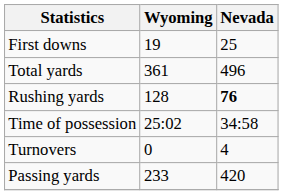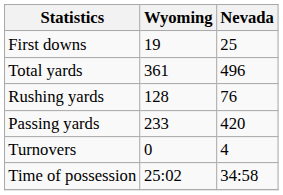Rushing yards | Nevada: bold -> normal
rows swapped: Passing yards <-> Time of possession
